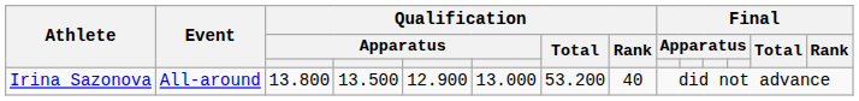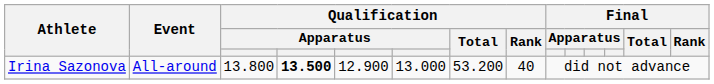row 4 | column 4: normal -> bold
